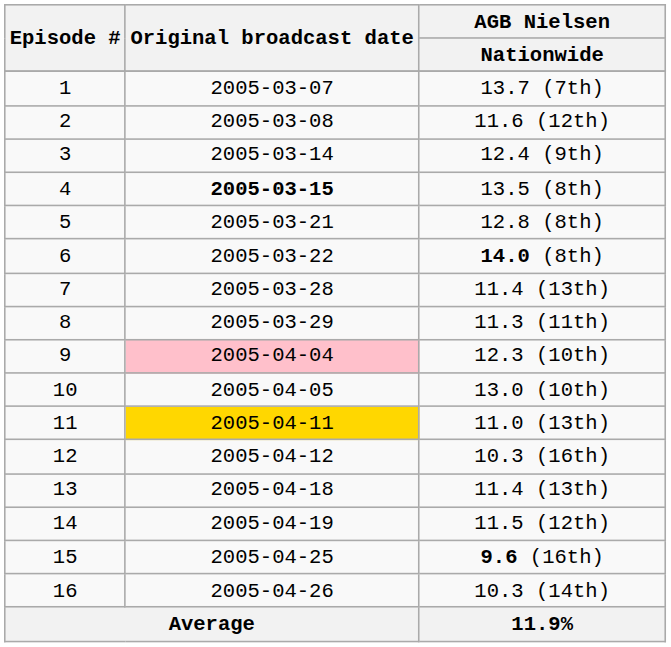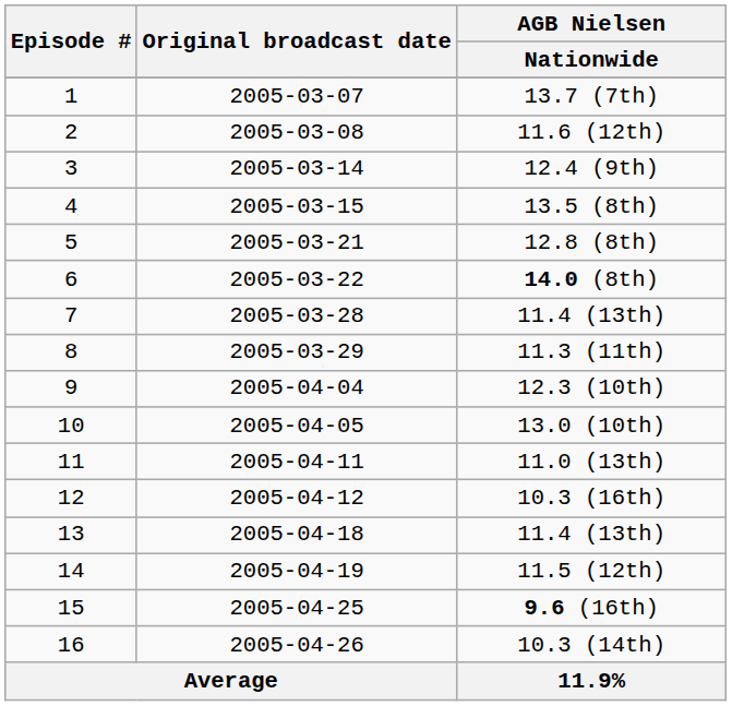13.5 (8th) | Original broadcast date: bold -> normal
12.3 (10th) | Original broadcast date: pink background -> no background
11.0 (13th) | Original broadcast date: gold background -> no background
